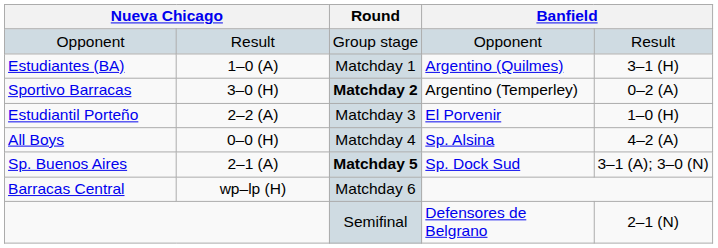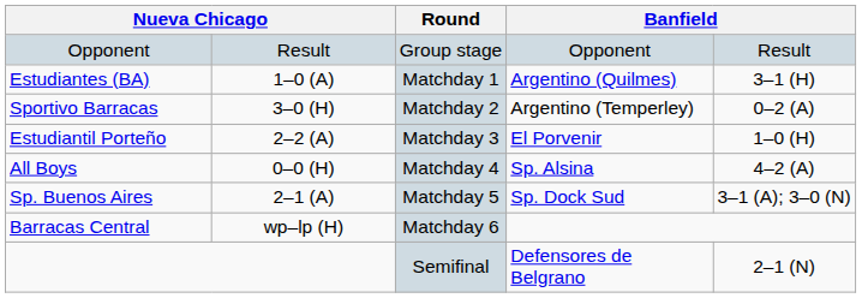Sportivo Barracas | Round: bold -> normal
Sp. Buenos Aires | Round: bold -> normal
